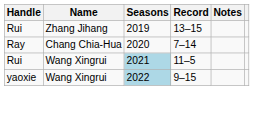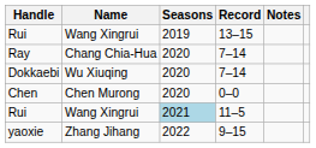Rui / 13–15 | Name: Zhang Jihang -> Wang Xingrui
+ row: Dokkaebi | Wu Xiuqing | 2020 | 7–14
+ row: Chen | Chen Murong | 2020 | 0–0
yaoxie | Name: Wang Xingrui -> Zhang Jihang
yaoxie | Seasons: lightblue background -> no background
